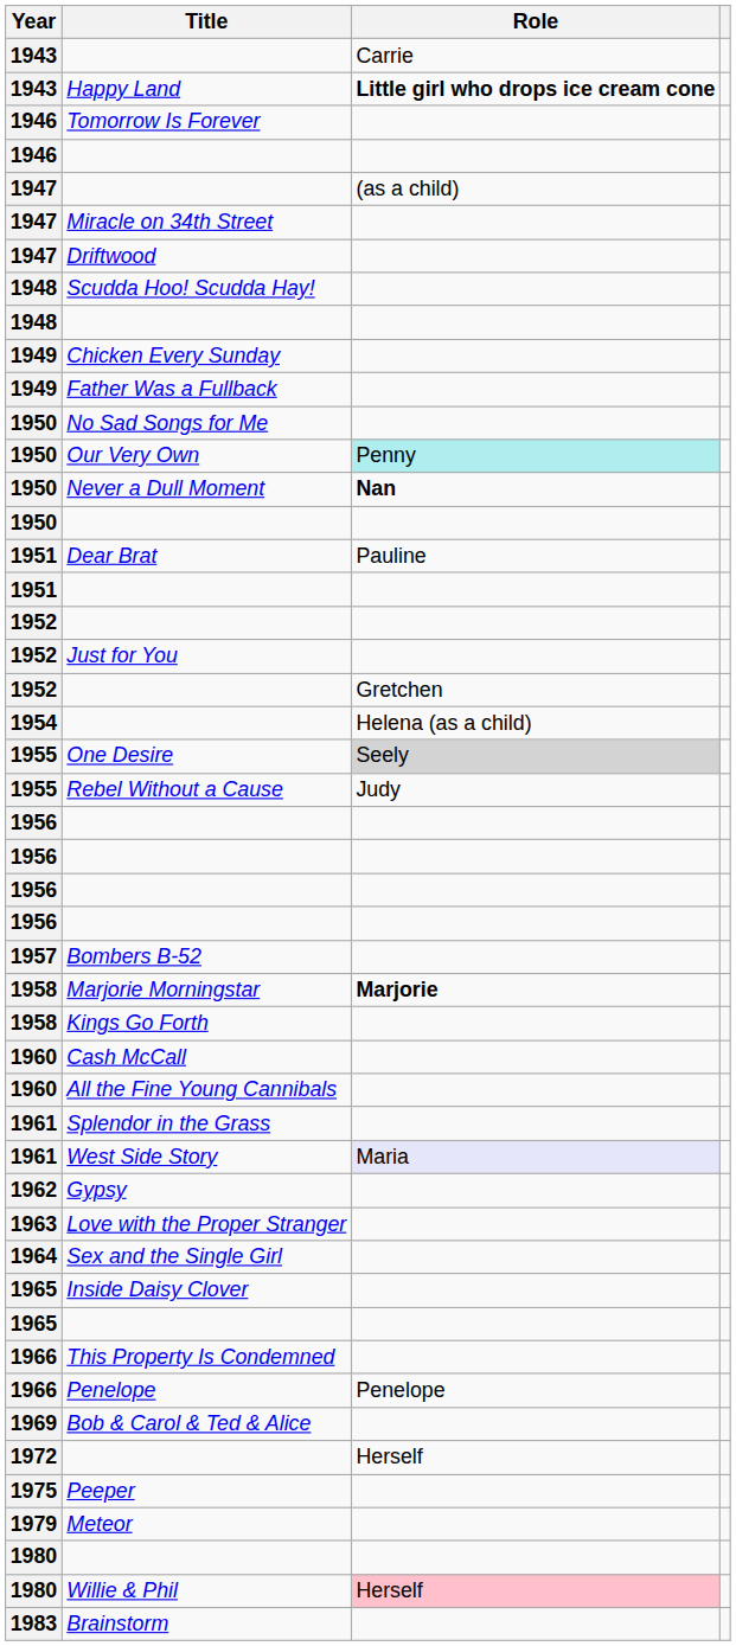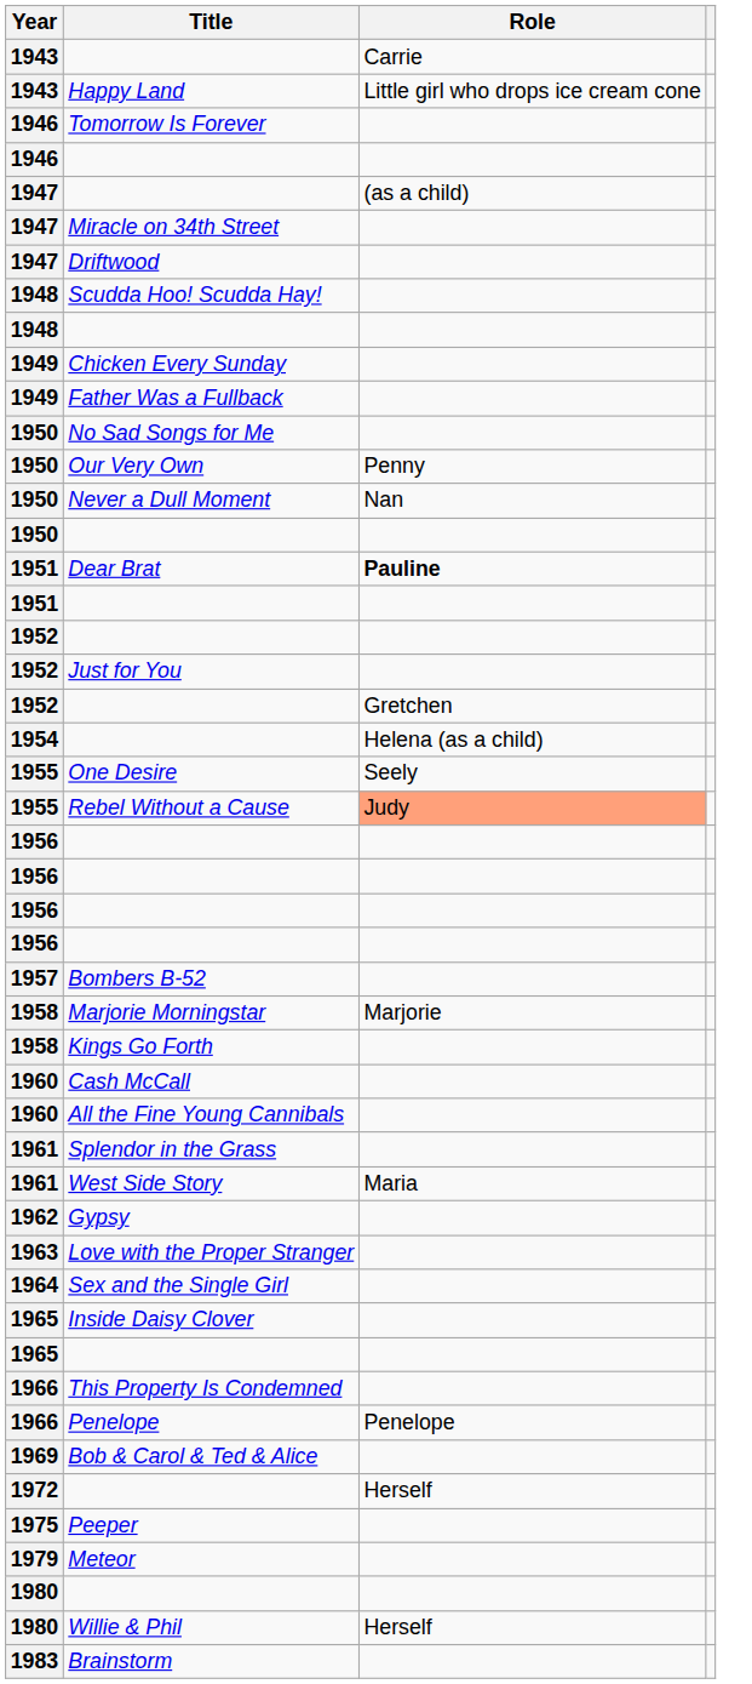Happy Land | Role: bold -> normal
Our Very Own | Role: paleturquoise background -> no background
Never a Dull Moment | Role: bold -> normal
Dear Brat | Role: normal -> bold
One Desire | Role: lightgrey background -> no background
Rebel Without a Cause | Role: no background -> lightsalmon background
Marjorie Morningstar | Role: bold -> normal
West Side Story | Role: lavender background -> no background
Willie & Phil | Role: pink background -> no background
